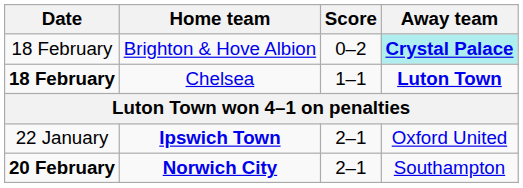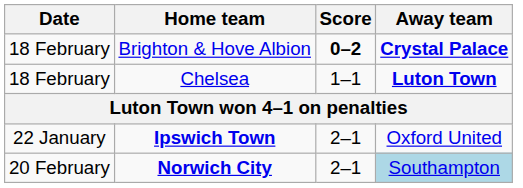Brighton & Hove Albion | Score: normal -> bold
Brighton & Hove Albion | Away team: paleturquoise background -> no background
Chelsea | Date: bold -> normal
Norwich City | Date: bold -> normal
Norwich City | Away team: no background -> lightblue background
